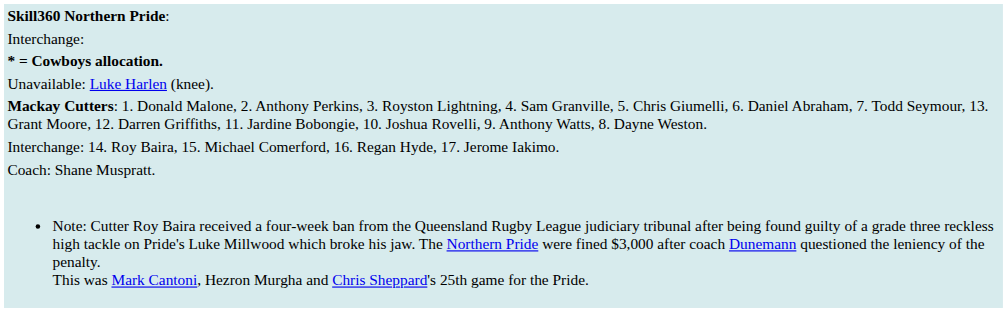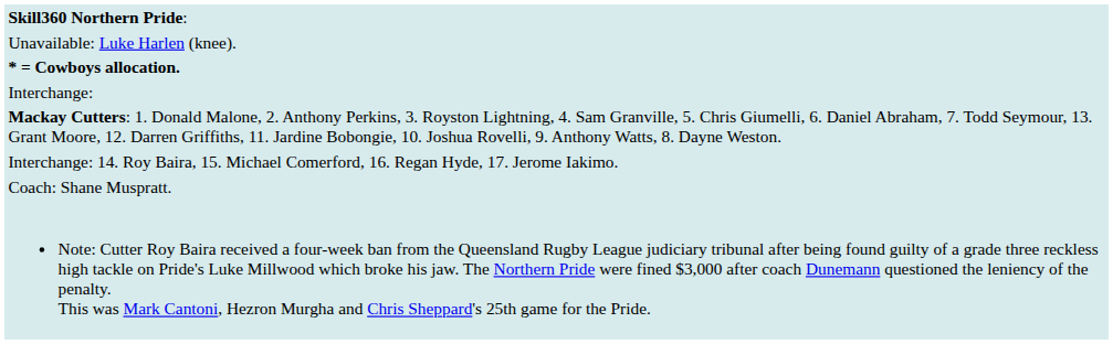row 2 | column 1: Interchange: -> Unavailable: Luke Harlen (knee).
row 4 | column 1: Unavailable: Luke Harlen (knee). -> Interchange:
